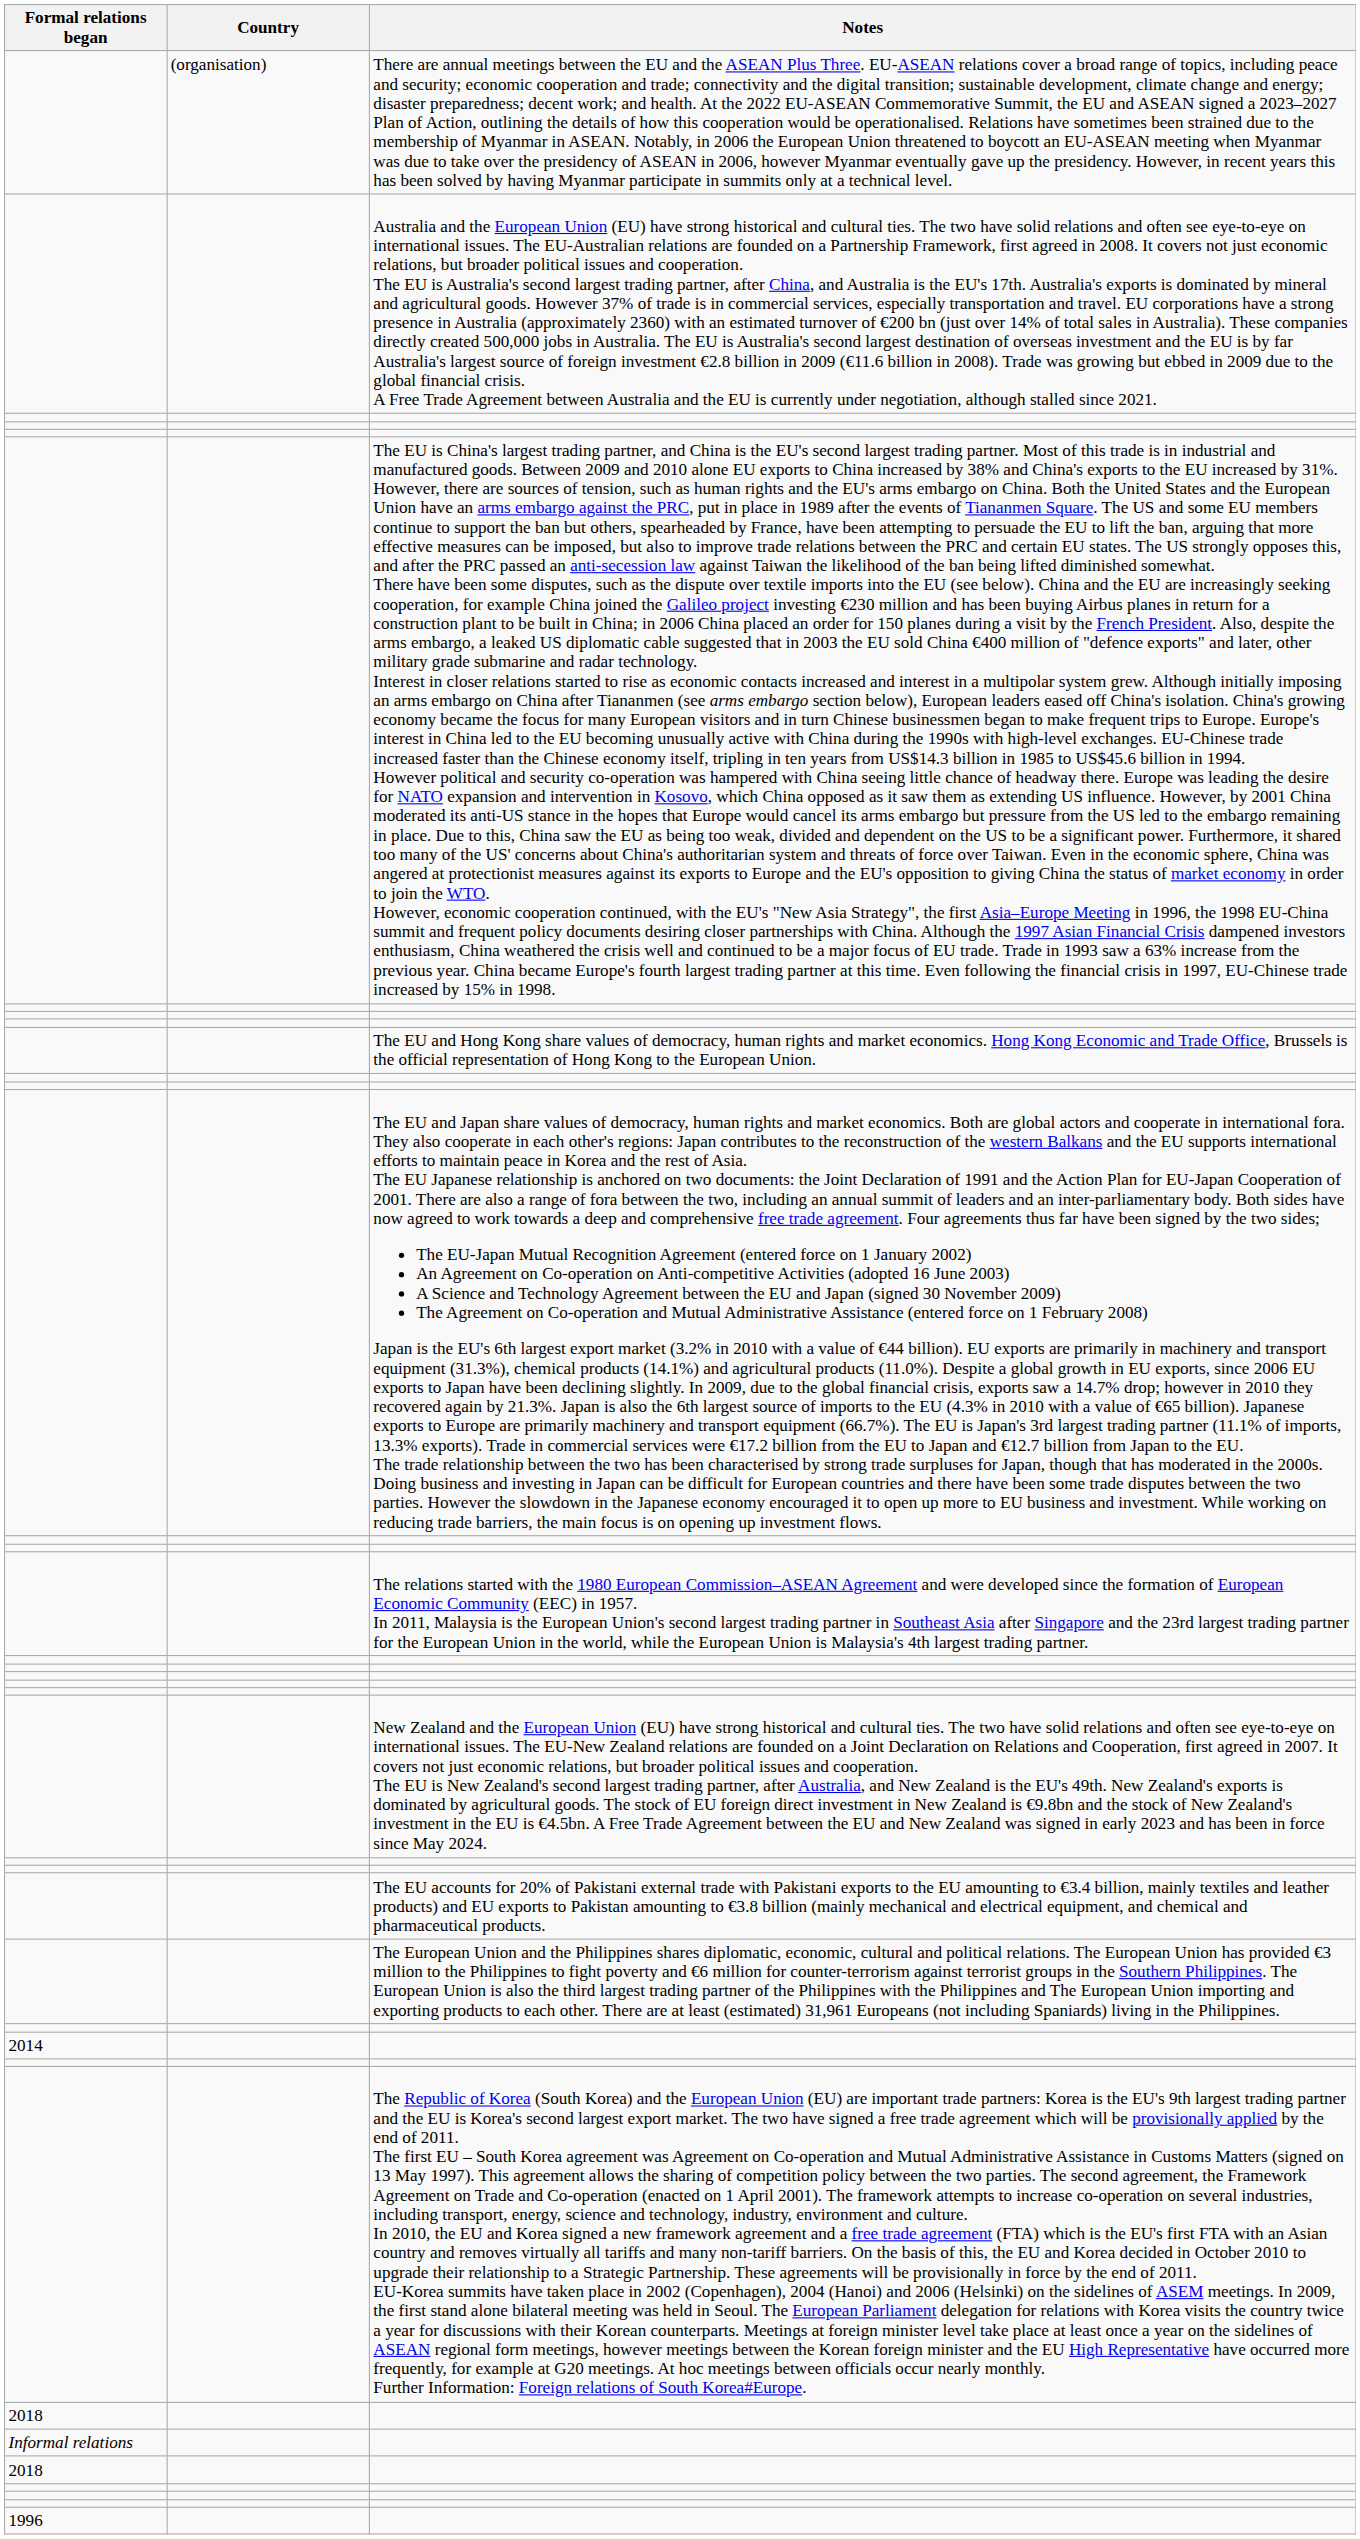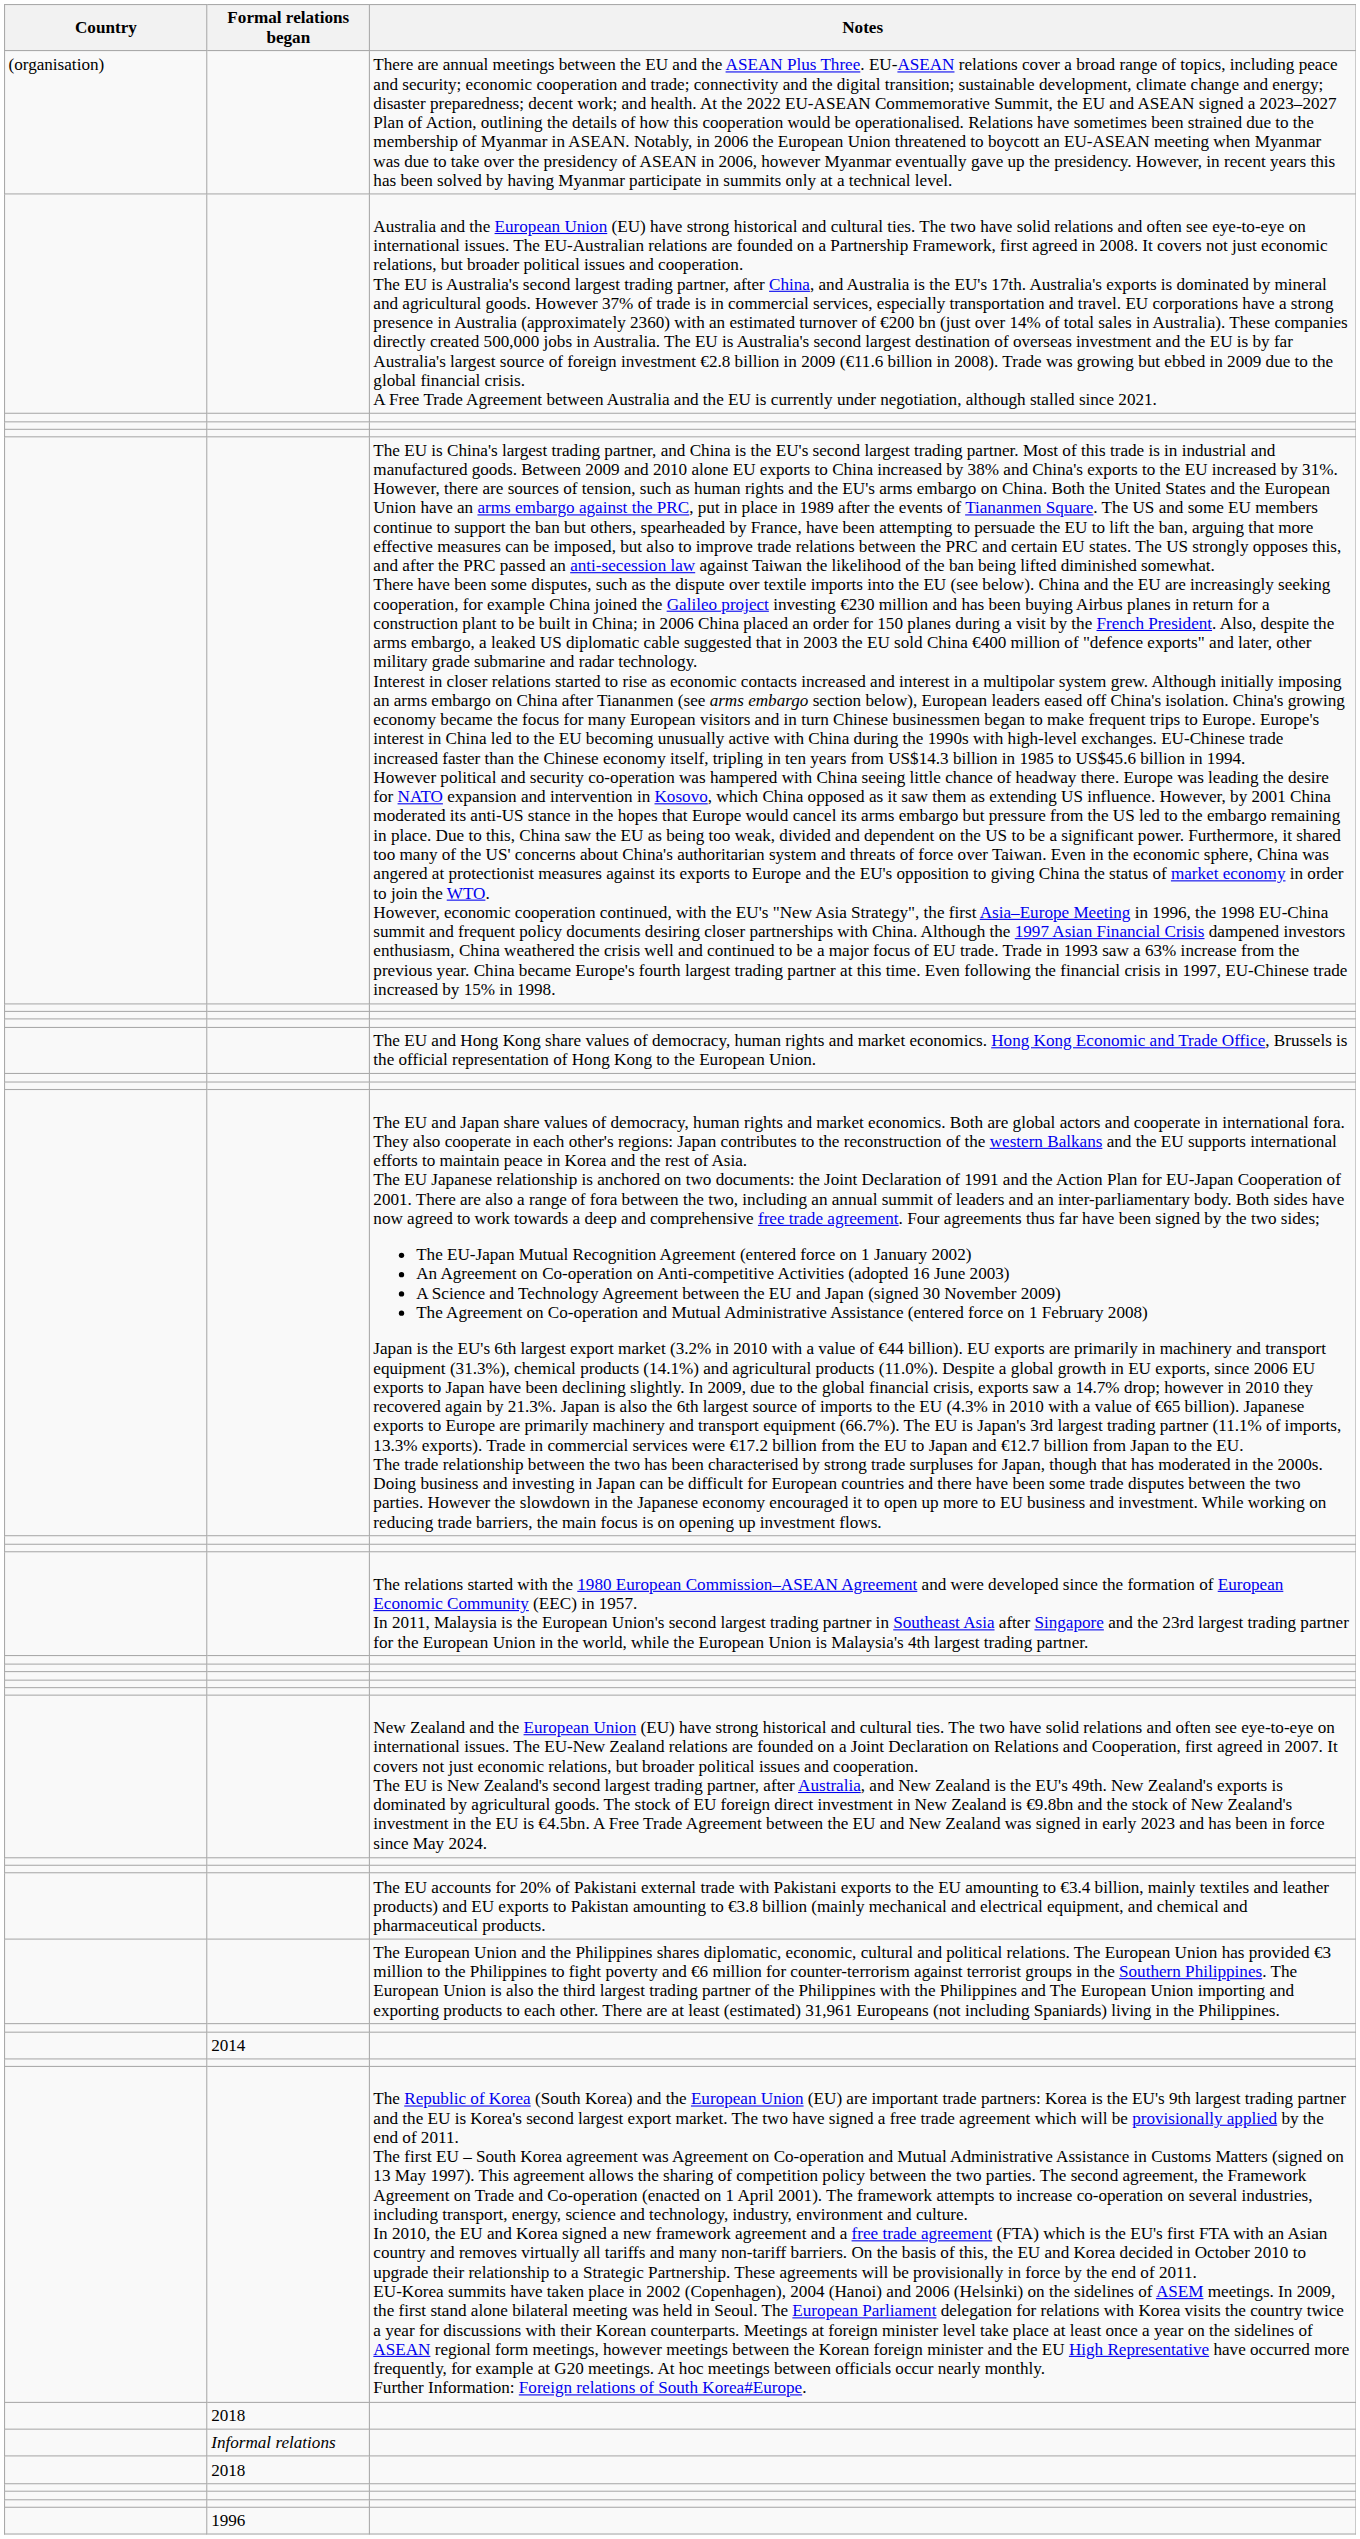columns swapped: Country <-> Formal relations began
